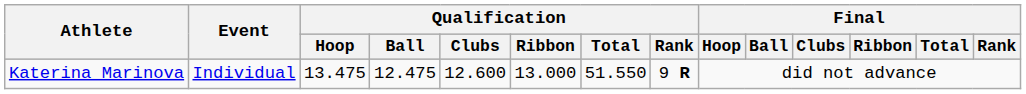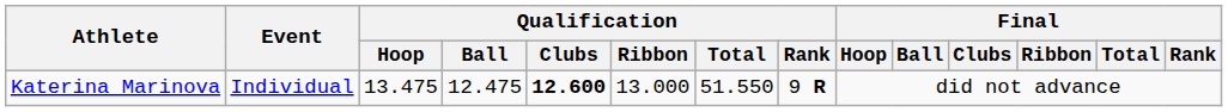Katerina Marinova | Qualification / Clubs: normal -> bold
